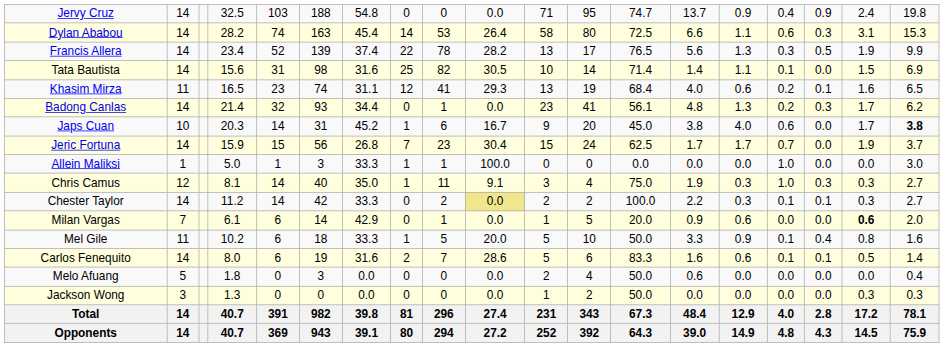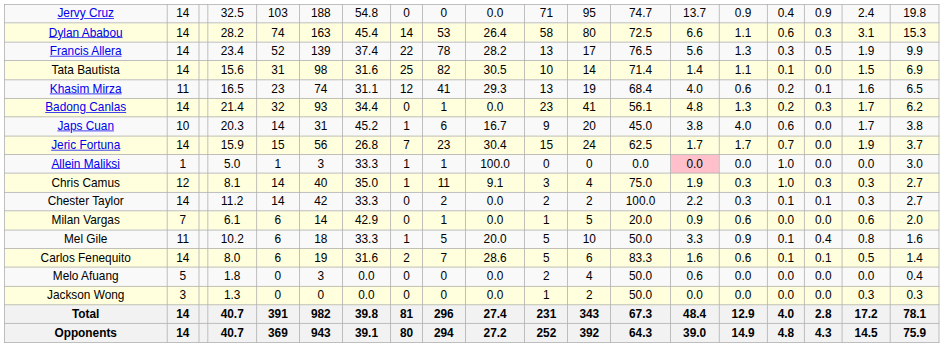Japs Cuan | column 19: bold -> normal
Allein Maliksi | column 14: no background -> pink background
Chester Taylor | column 10: khaki background -> no background
Milan Vargas | column 18: bold -> normal
